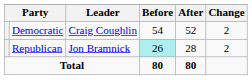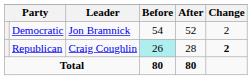Democratic | Leader: Craig Coughlin -> Jon Bramnick
Republican | Leader: Jon Bramnick -> Craig Coughlin
Republican | Change: normal -> bold
